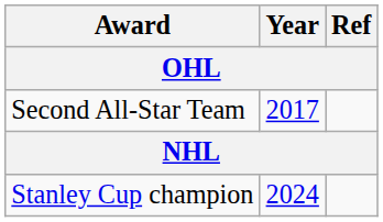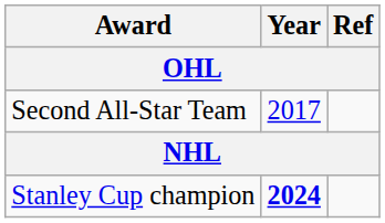Stanley Cup champion | Year / OHL: normal -> bold
